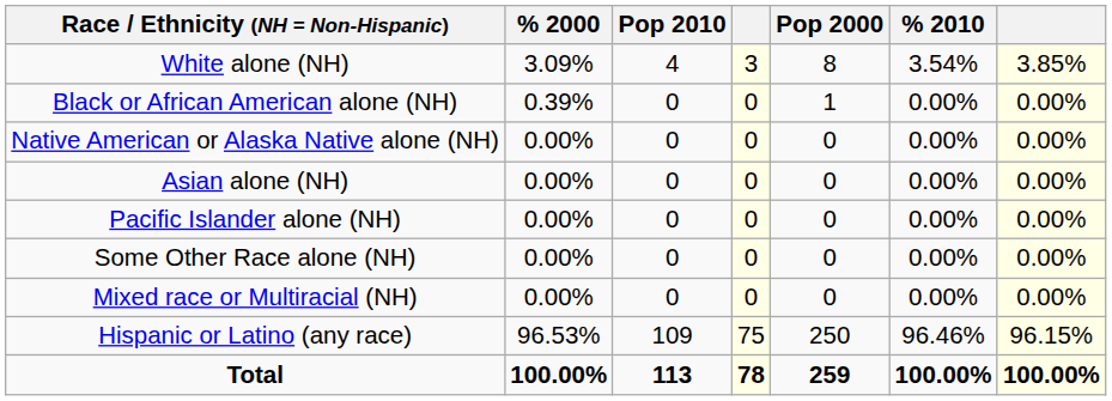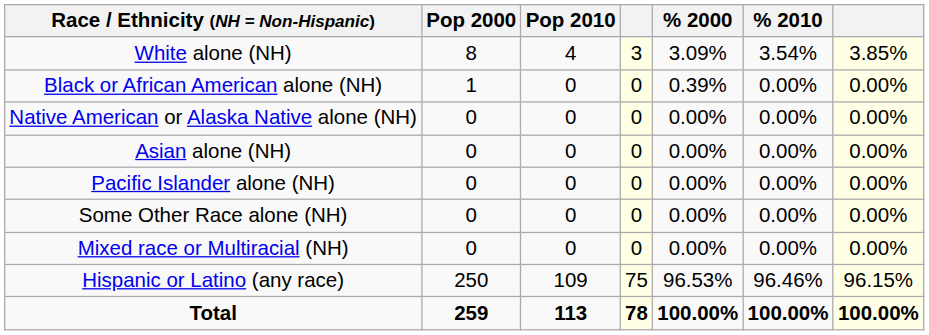columns swapped: Pop 2000 <-> % 2000
